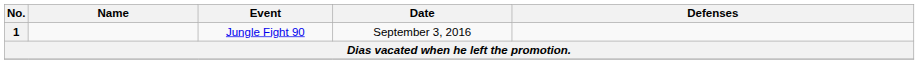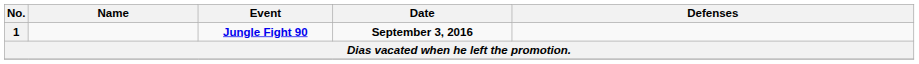1 | Event: normal -> bold
1 | Date: normal -> bold
